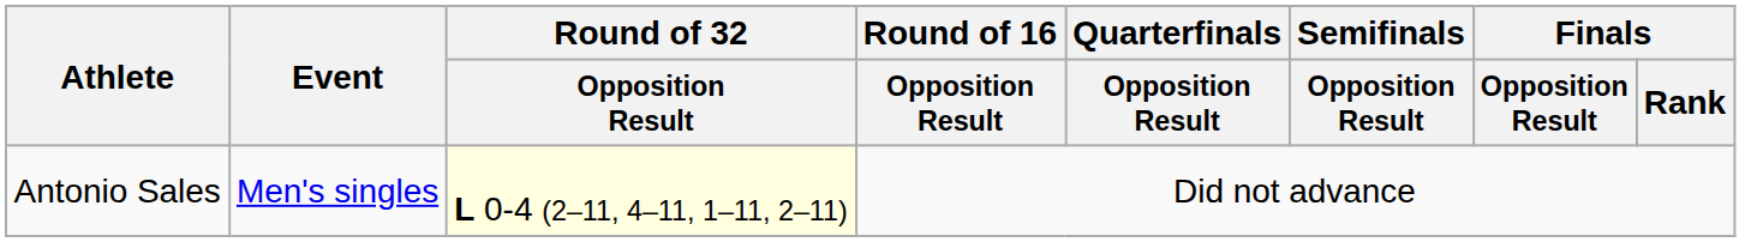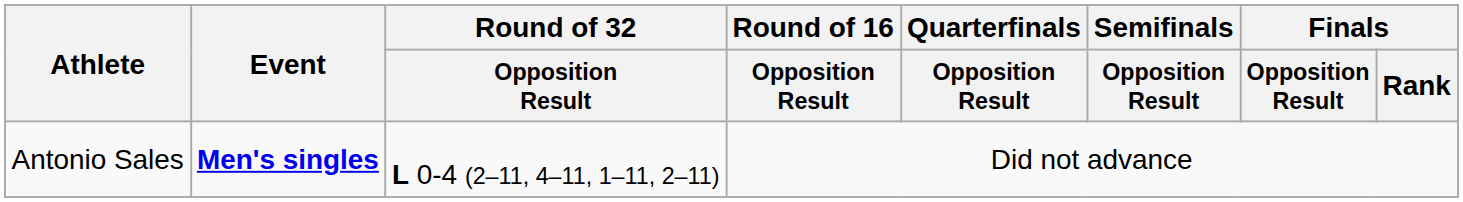Antonio Sales | Event: normal -> bold
Antonio Sales | Round of 32 / Opposition Result: lightyellow background -> no background
